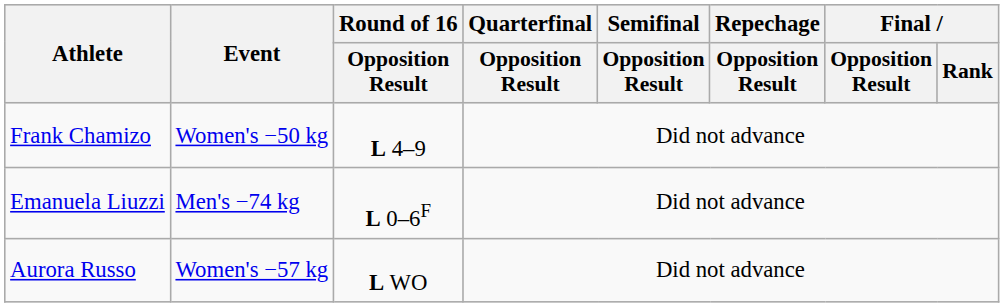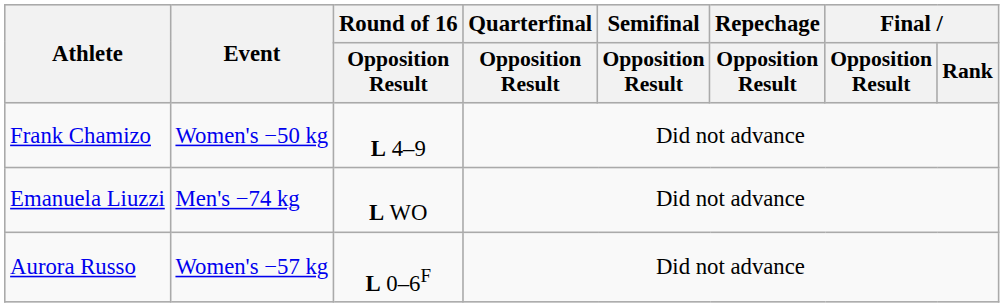Emanuela Liuzzi | Round of 16 / Opposition Result: L 0–6F -> L WO
Aurora Russo | Round of 16 / Opposition Result: L WO -> L 0–6F
